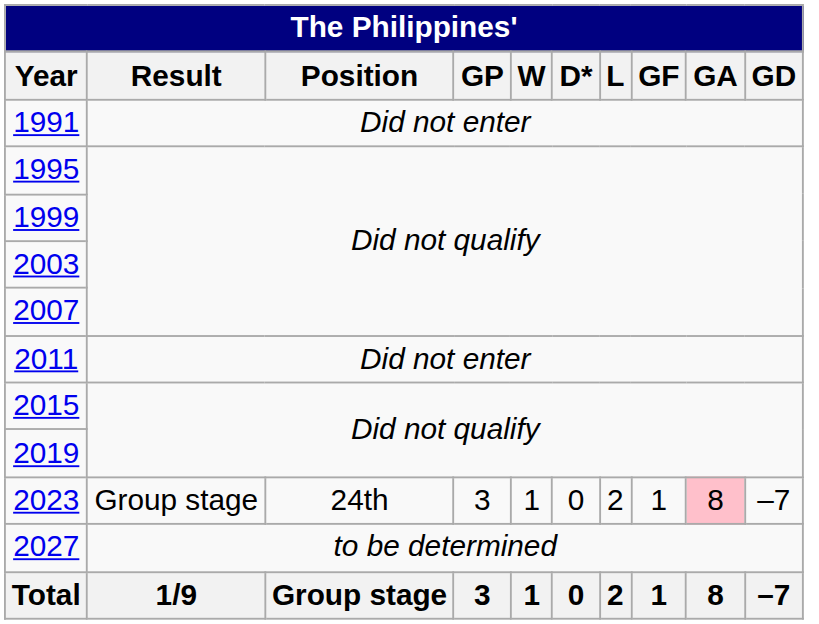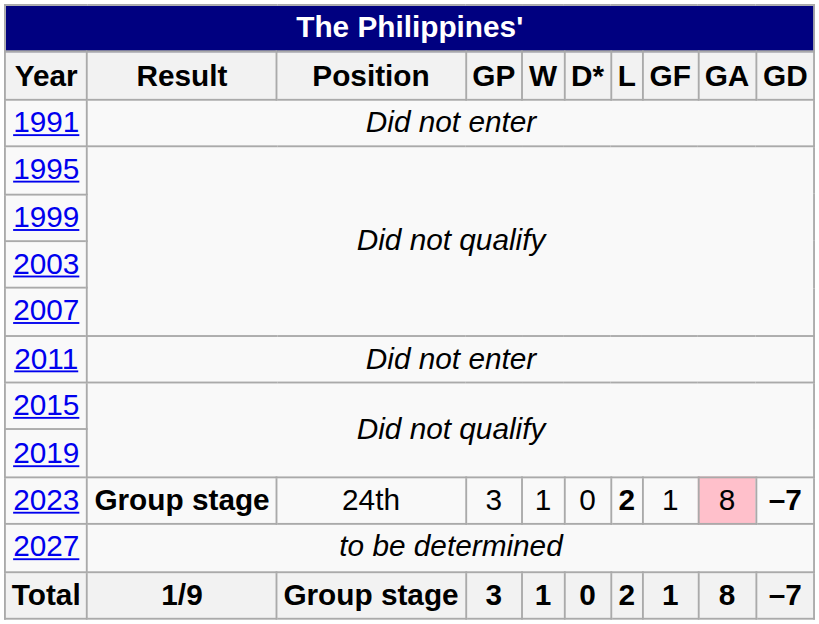2023 | Result: normal -> bold
2023 | L: normal -> bold
2023 | GD: normal -> bold
